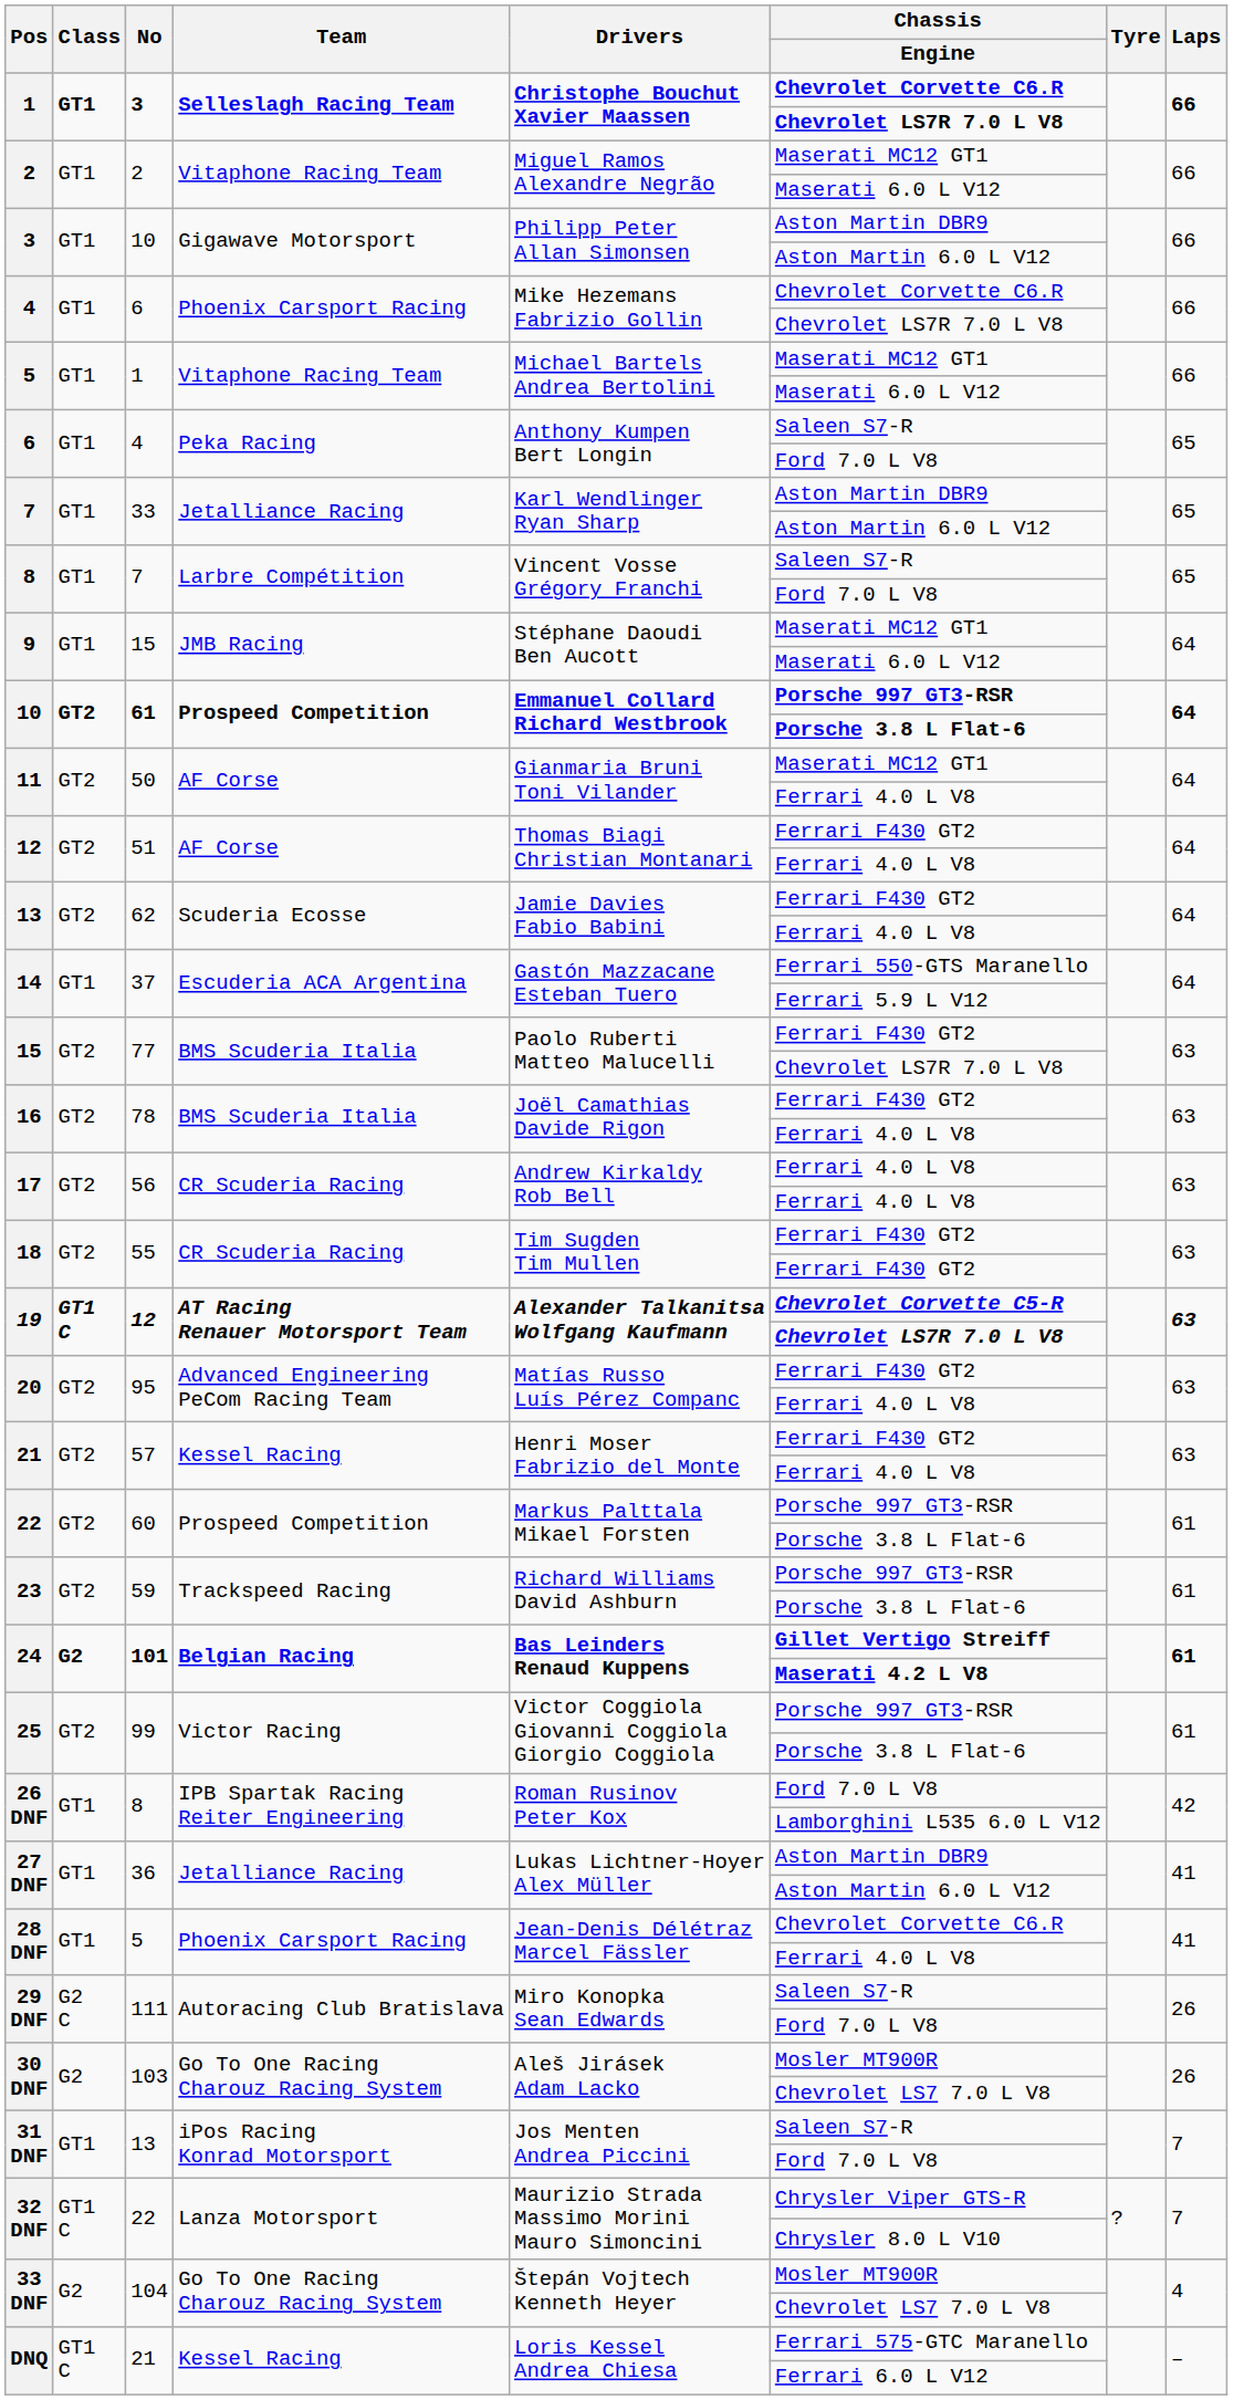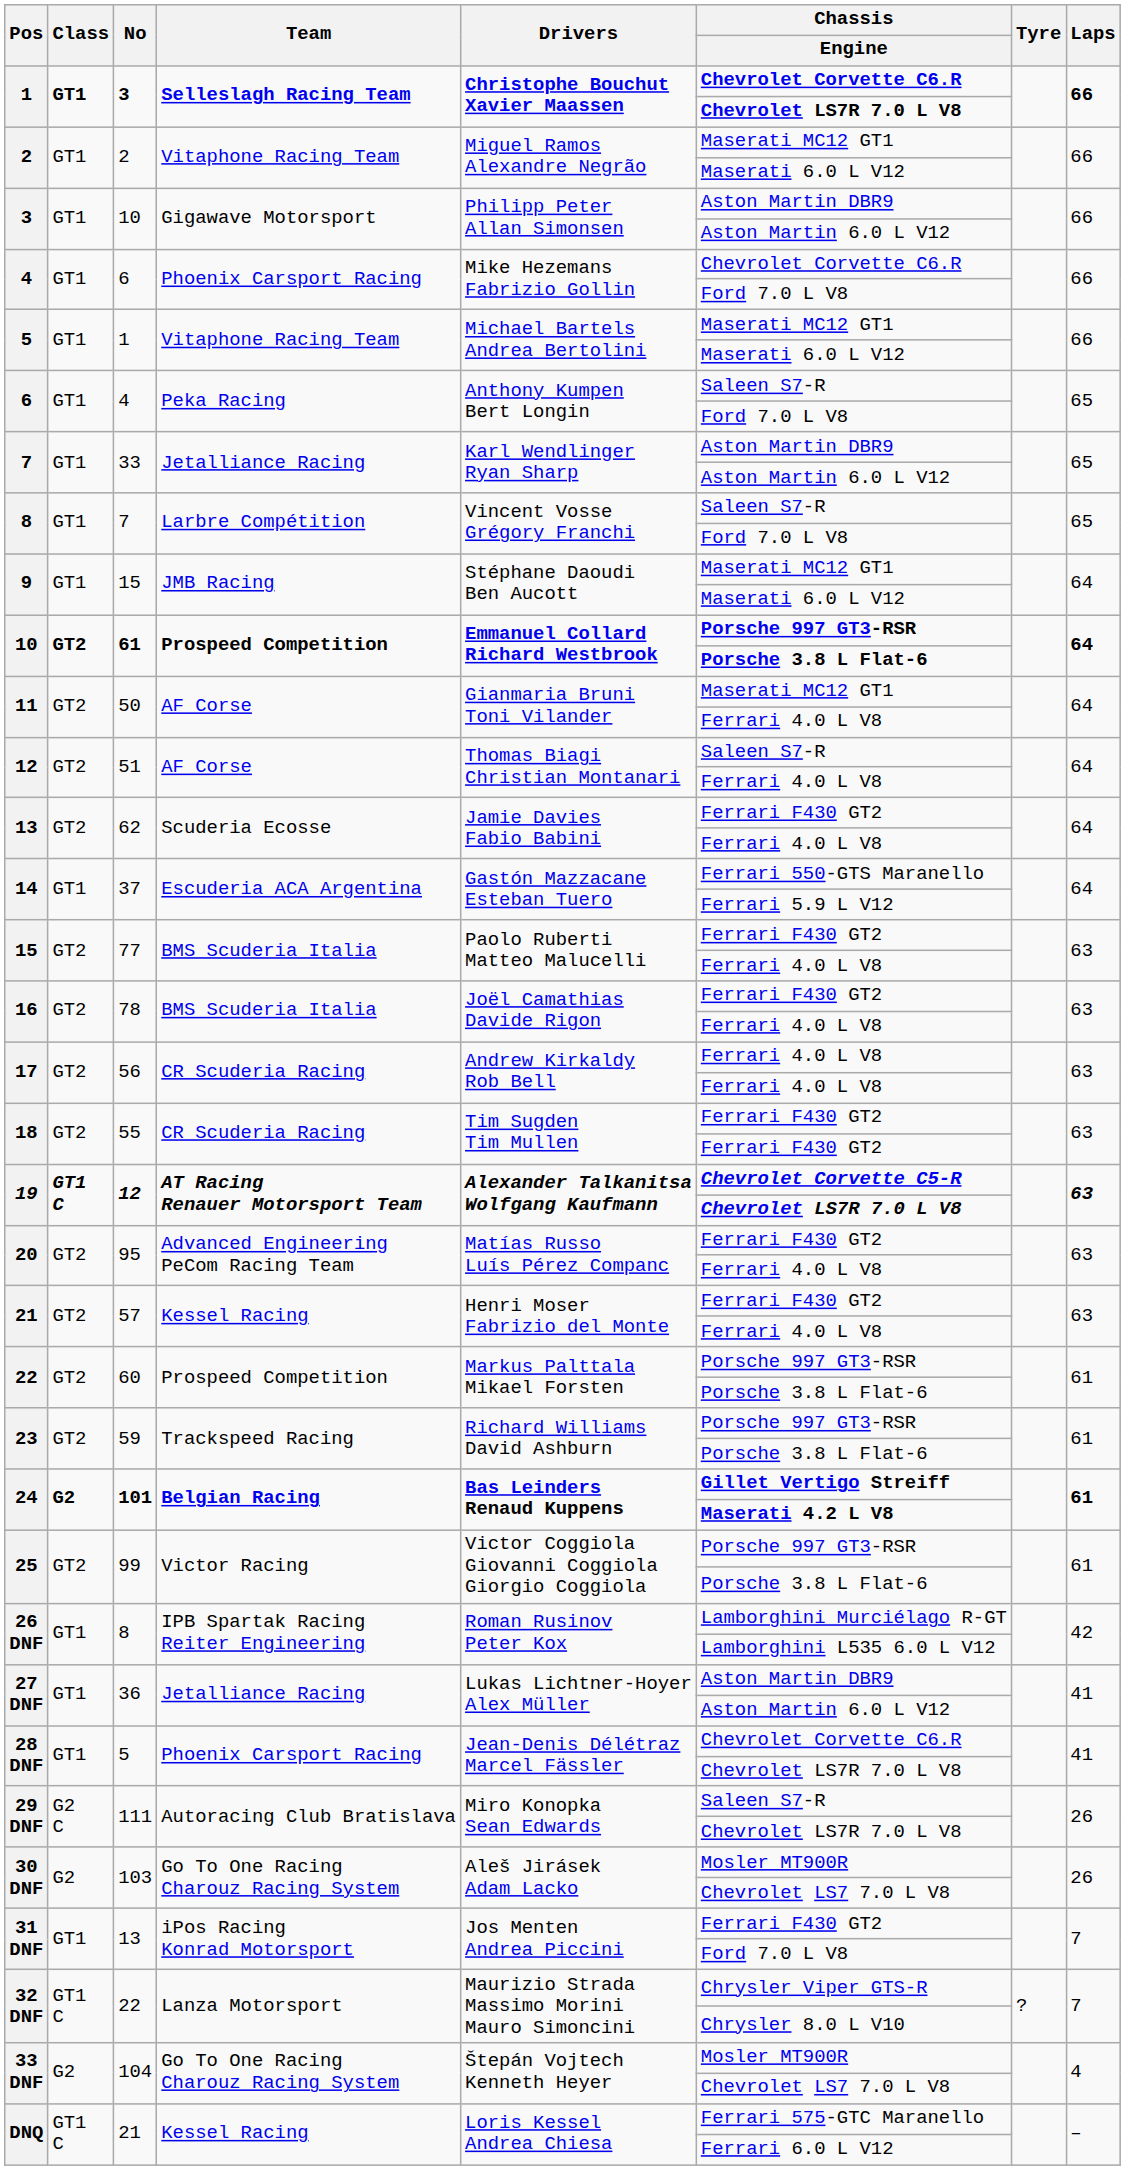row 10 | Chassis / Engine: Chevrolet LS7R 7.0 L V8 -> Ford 7.0 L V8
row 25 | Chassis / Engine: Ferrari F430 GT2 -> Saleen S7-R
row 32 | Chassis / Engine: Chevrolet LS7R 7.0 L V8 -> Ferrari 4.0 L V8
row 53 | Chassis / Engine: Ford 7.0 L V8 -> Lamborghini Murciélago R-GT
row 58 | Chassis / Engine: Ferrari 4.0 L V8 -> Chevrolet LS7R 7.0 L V8
row 60 | Chassis / Engine: Ford 7.0 L V8 -> Chevrolet LS7R 7.0 L V8
row 63 | Chassis / Engine: Saleen S7-R -> Ferrari F430 GT2
